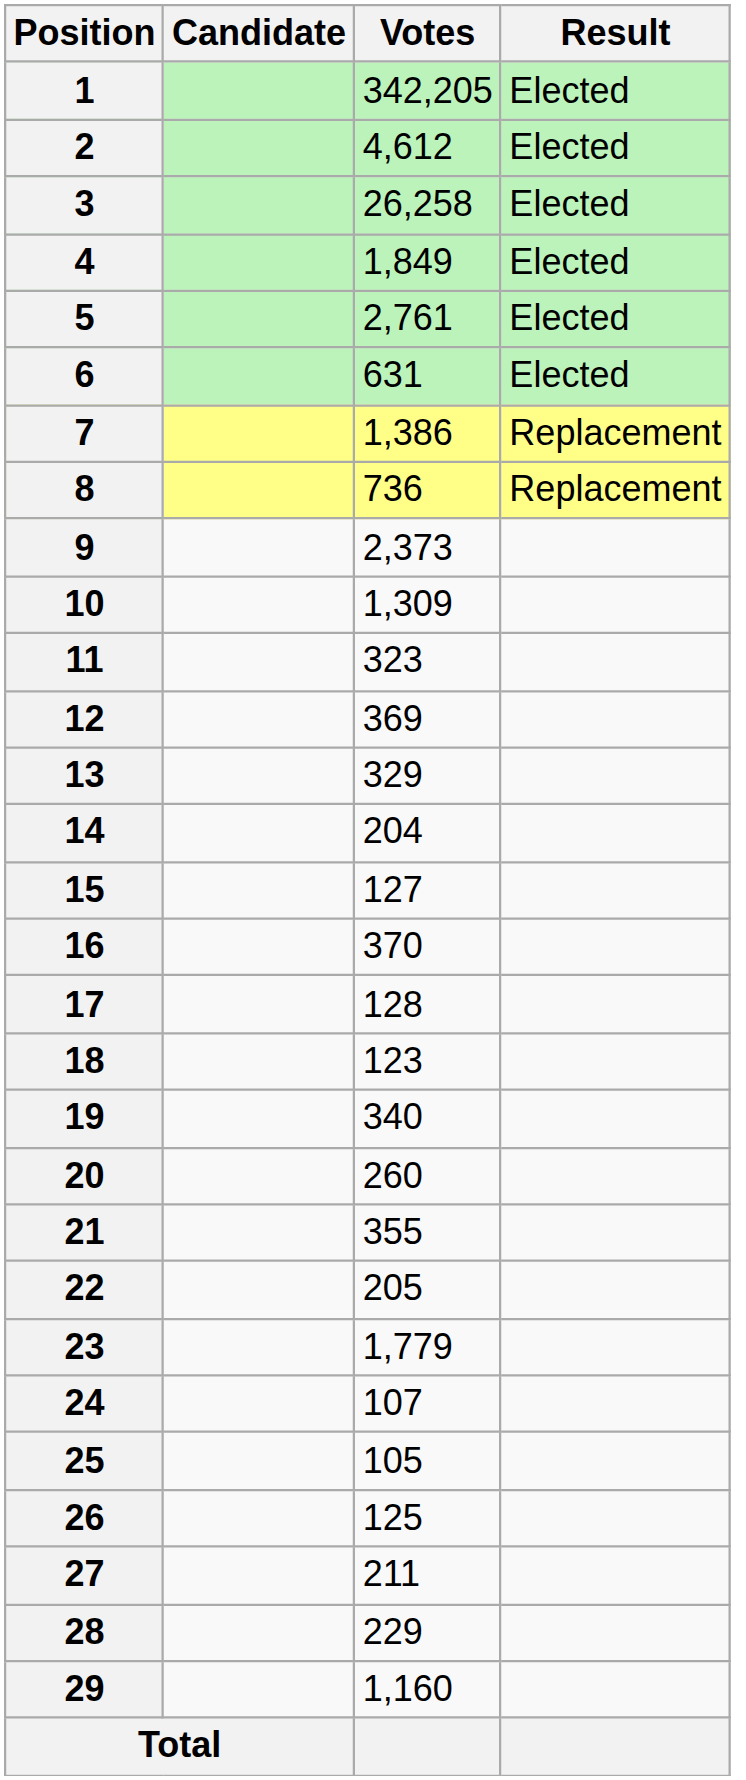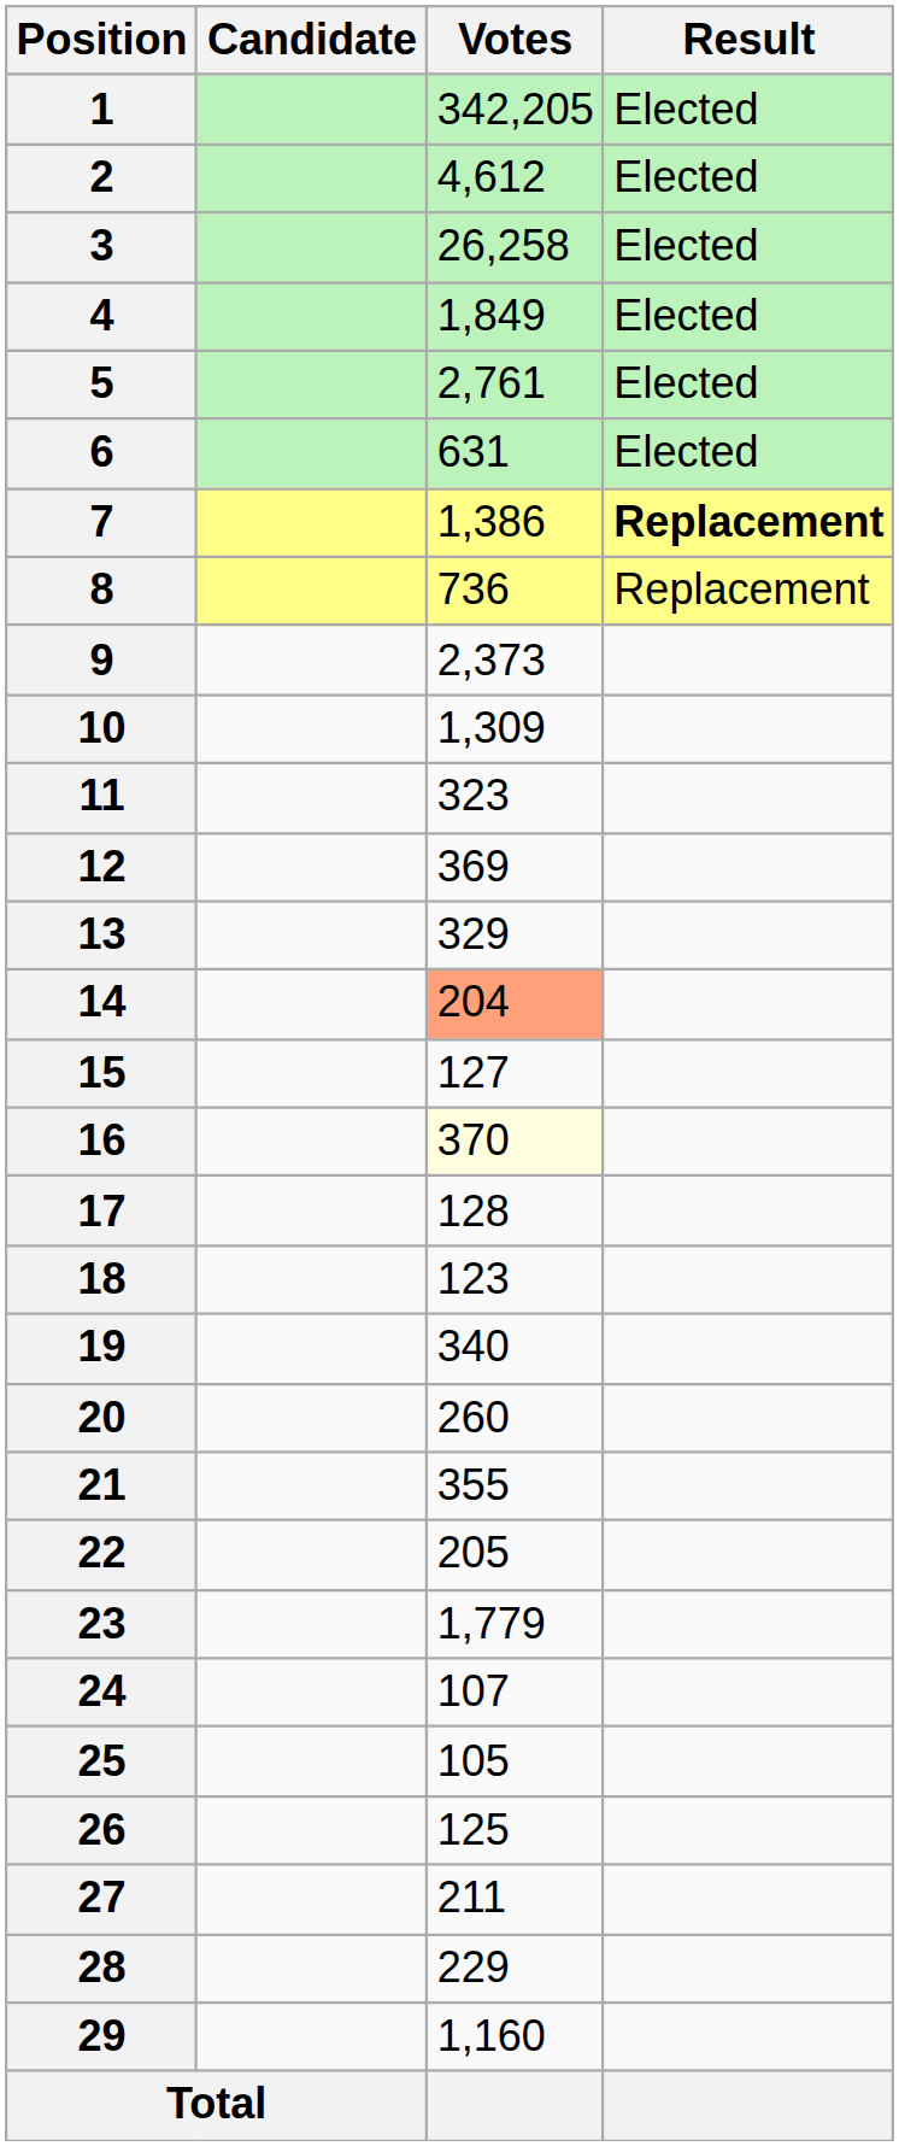7 | Result: normal -> bold
14 | Votes: no background -> lightsalmon background
16 | Votes: no background -> lightyellow background
